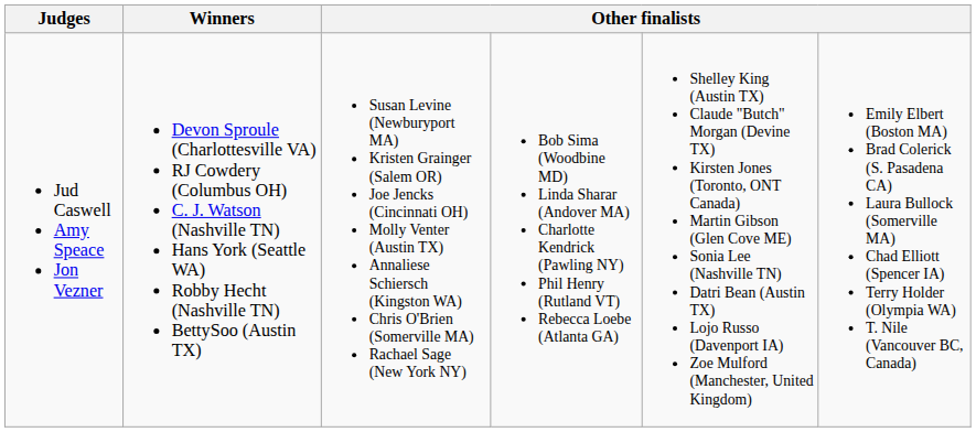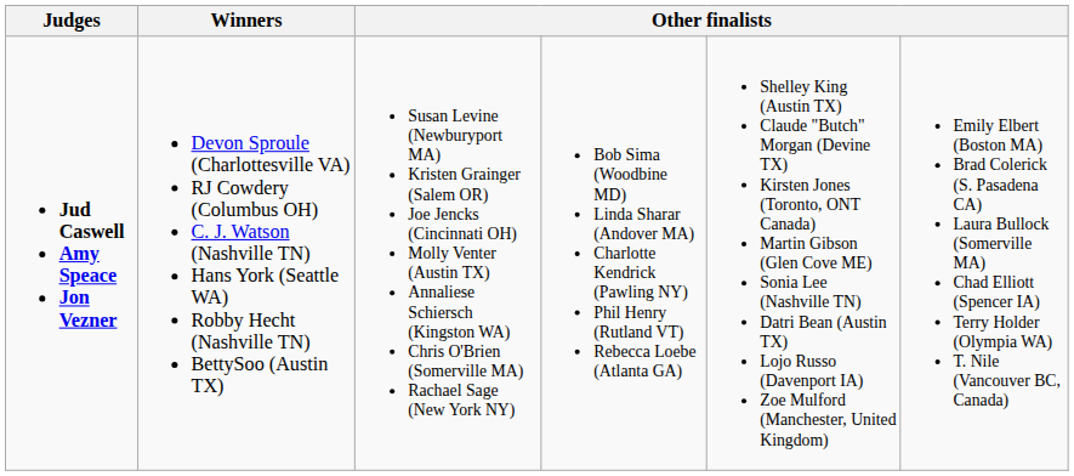Jud Caswell Amy Speace Jon Vezner | Judges: normal -> bold
